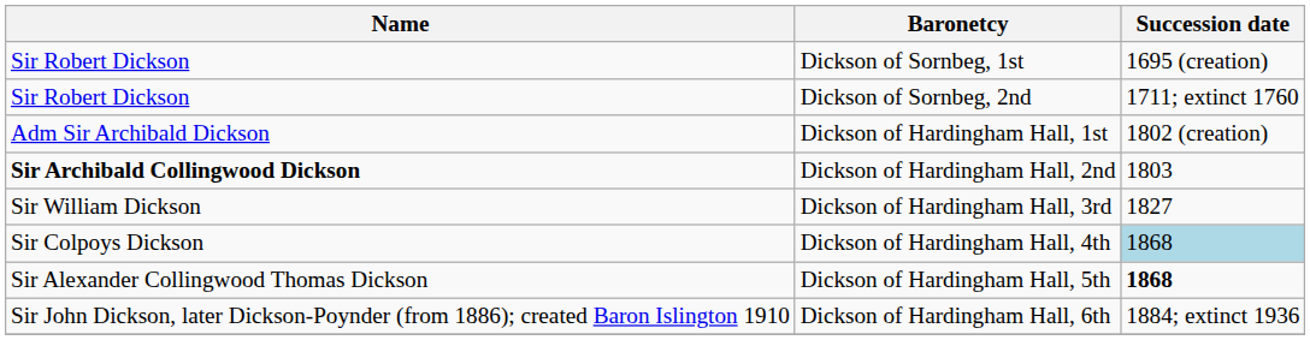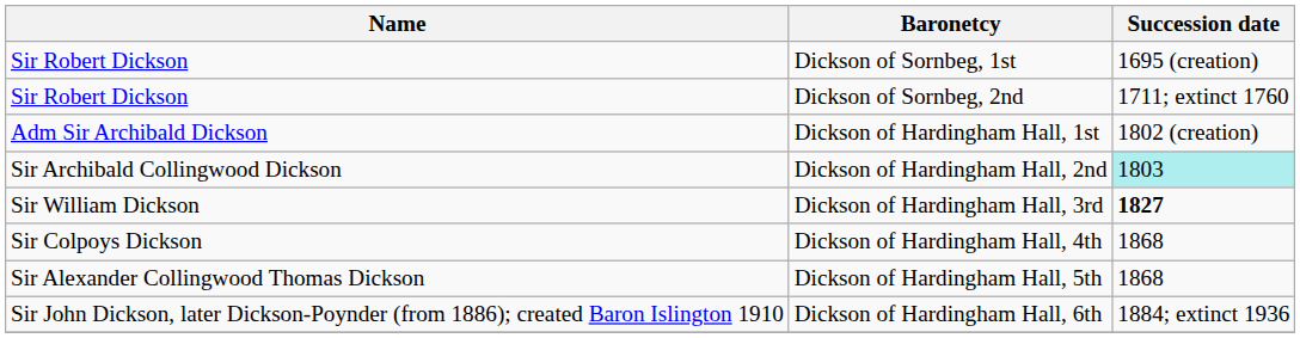Dickson of Hardingham Hall, 2nd | Name: bold -> normal
Dickson of Hardingham Hall, 2nd | Succession date: no background -> paleturquoise background
Dickson of Hardingham Hall, 3rd | Succession date: normal -> bold
Dickson of Hardingham Hall, 4th | Succession date: lightblue background -> no background
Dickson of Hardingham Hall, 5th | Succession date: bold -> normal
